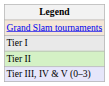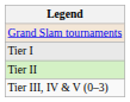row 5 | column 1: lavender background -> no background
